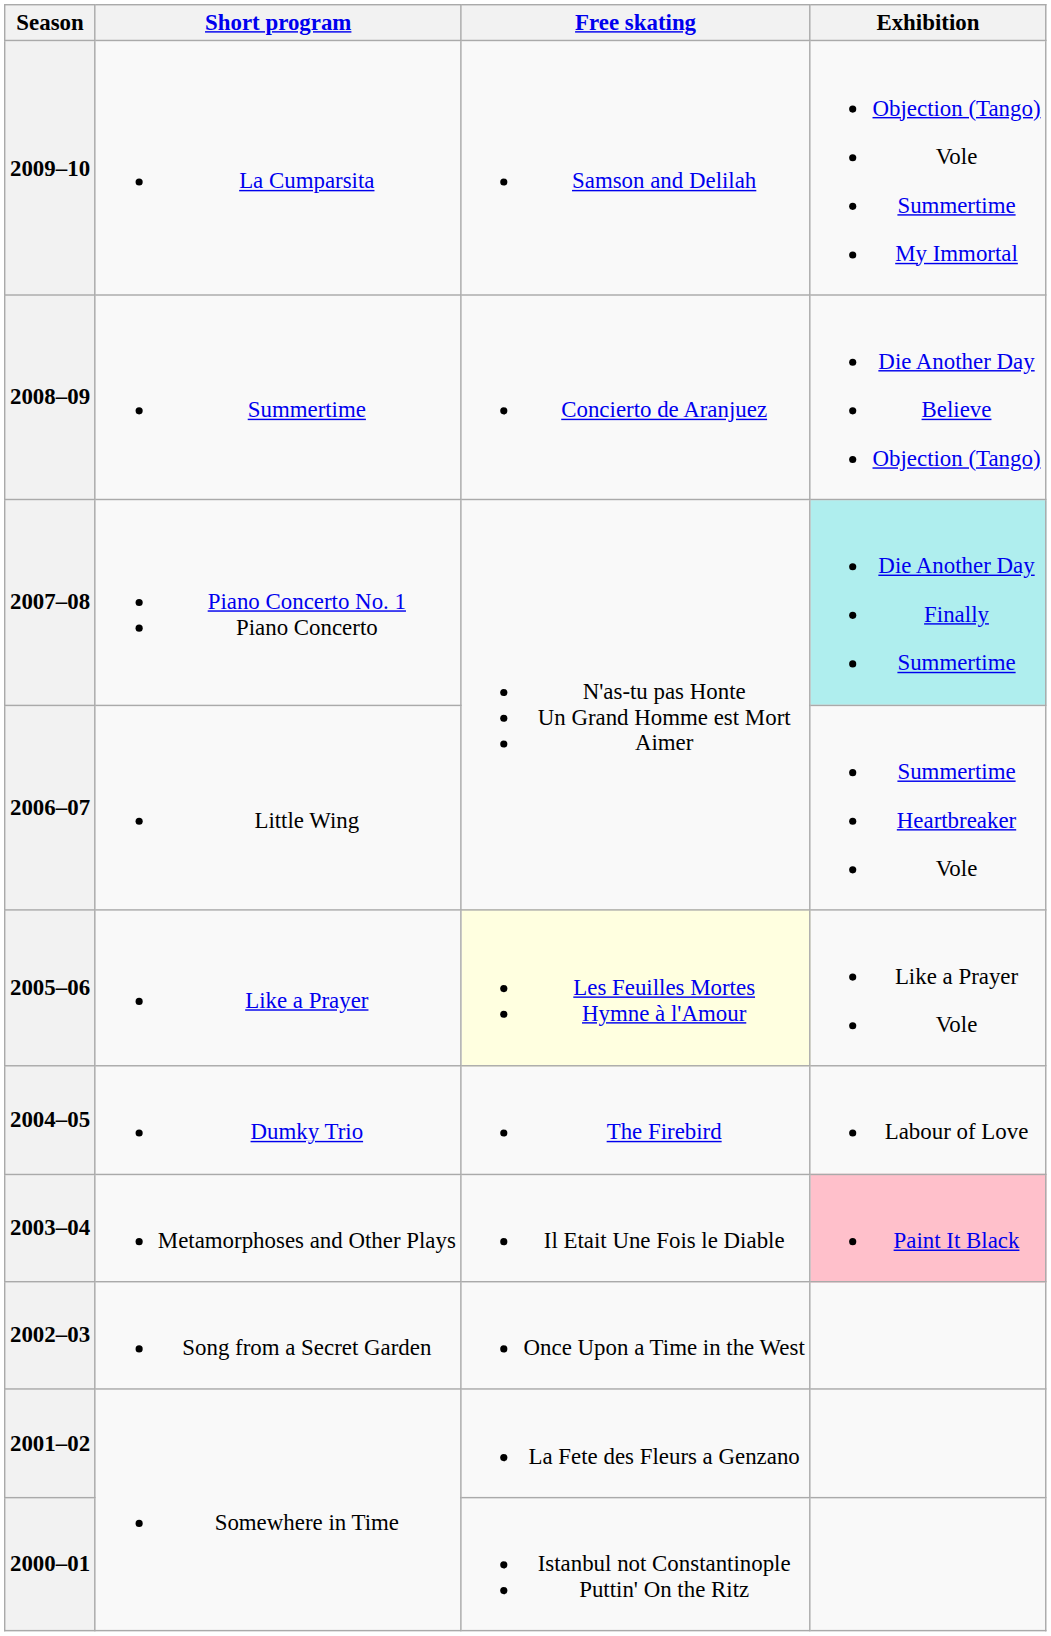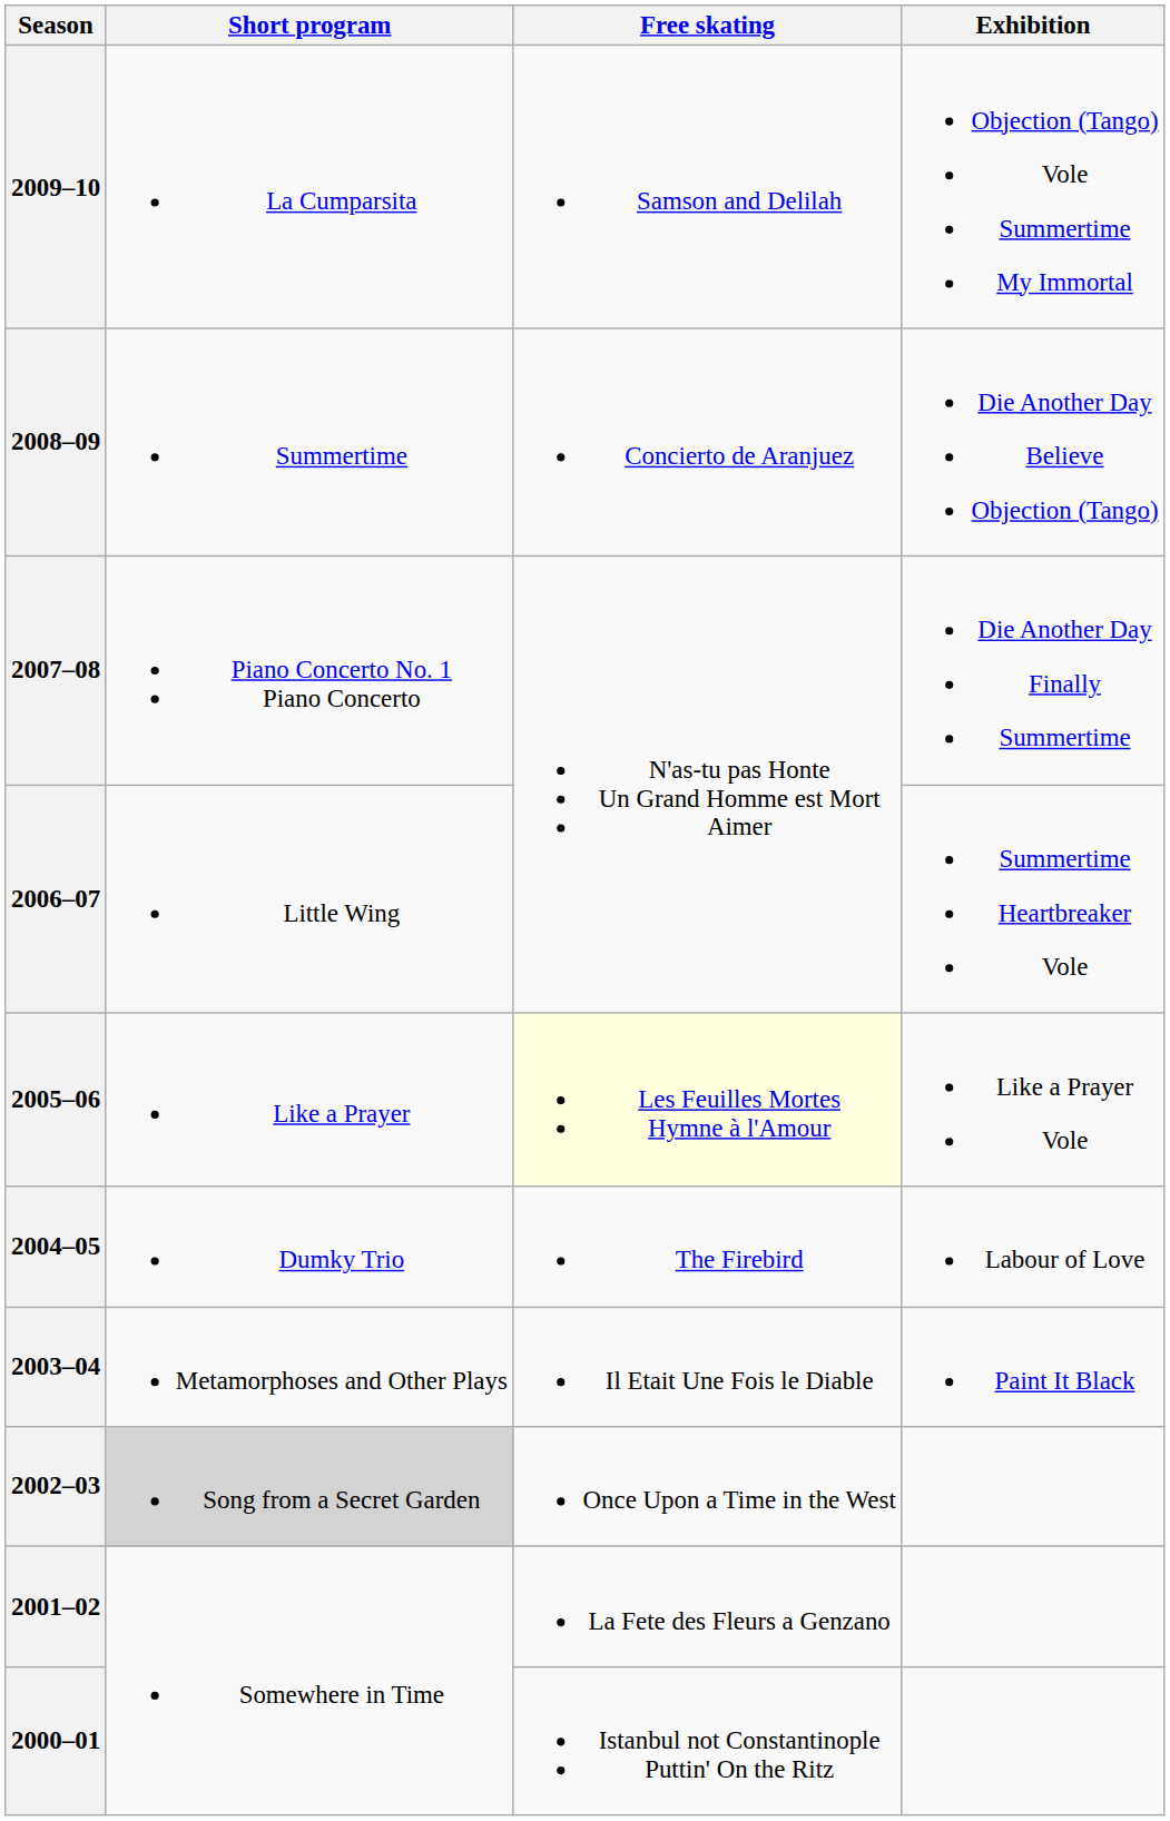2007–08 | Exhibition: paleturquoise background -> no background
2003–04 | Exhibition: pink background -> no background
2002–03 | Short program: no background -> lightgrey background
